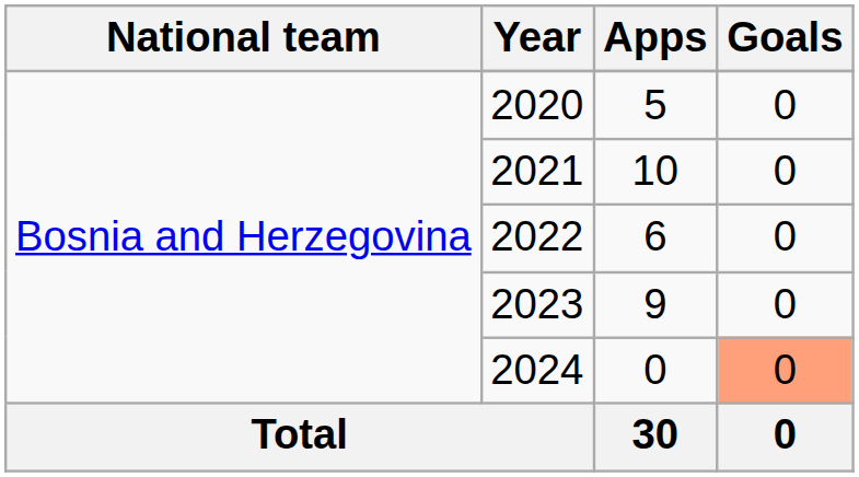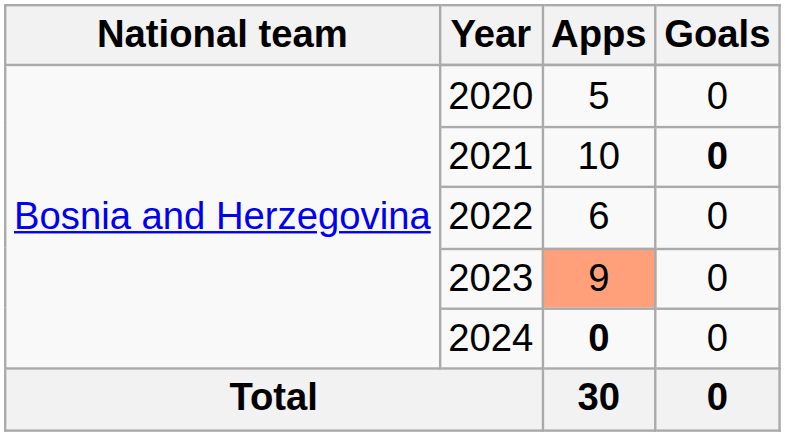2021 | Goals: normal -> bold
2023 | Apps: no background -> lightsalmon background
2024 | Apps: normal -> bold
2024 | Goals: lightsalmon background -> no background
